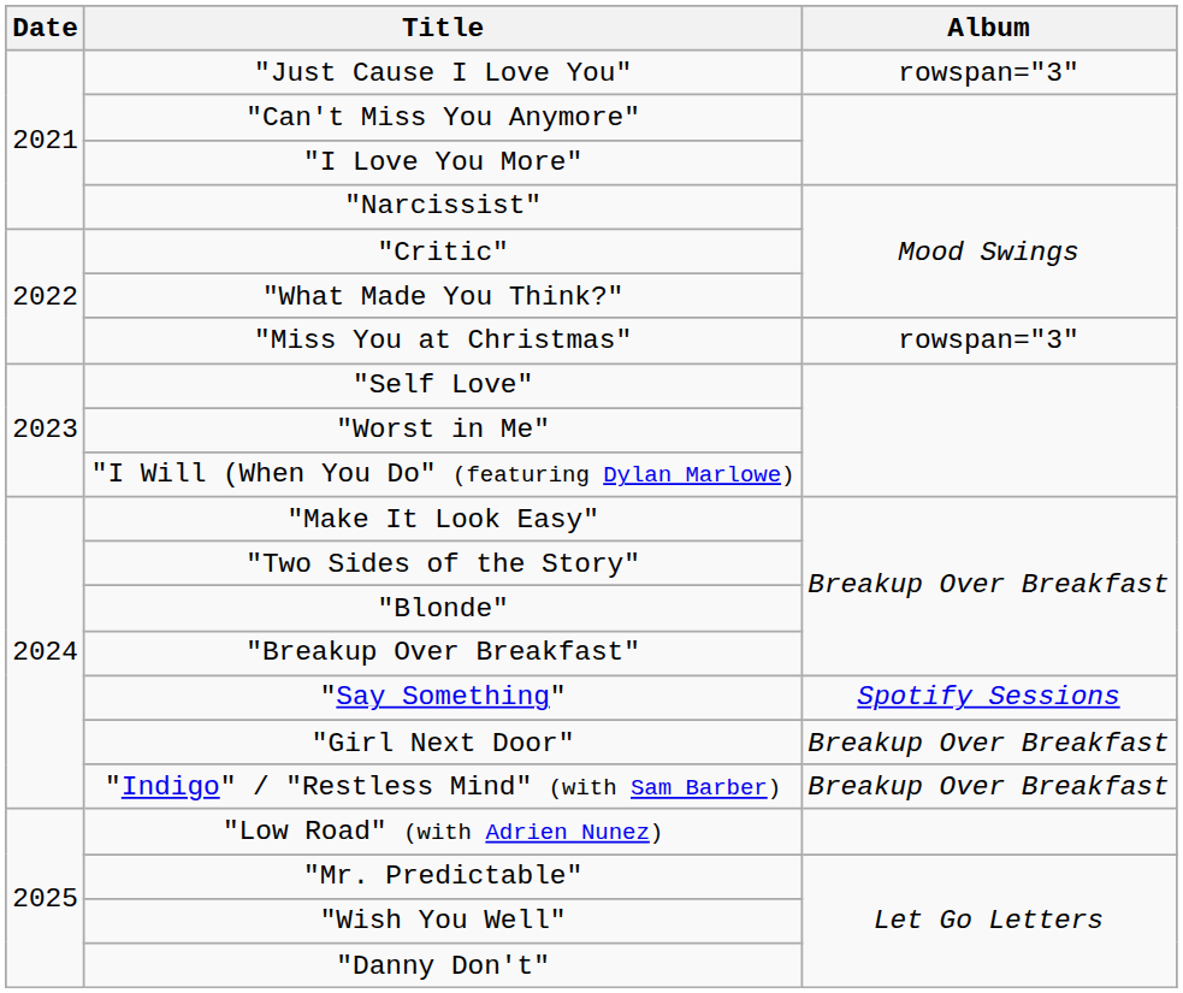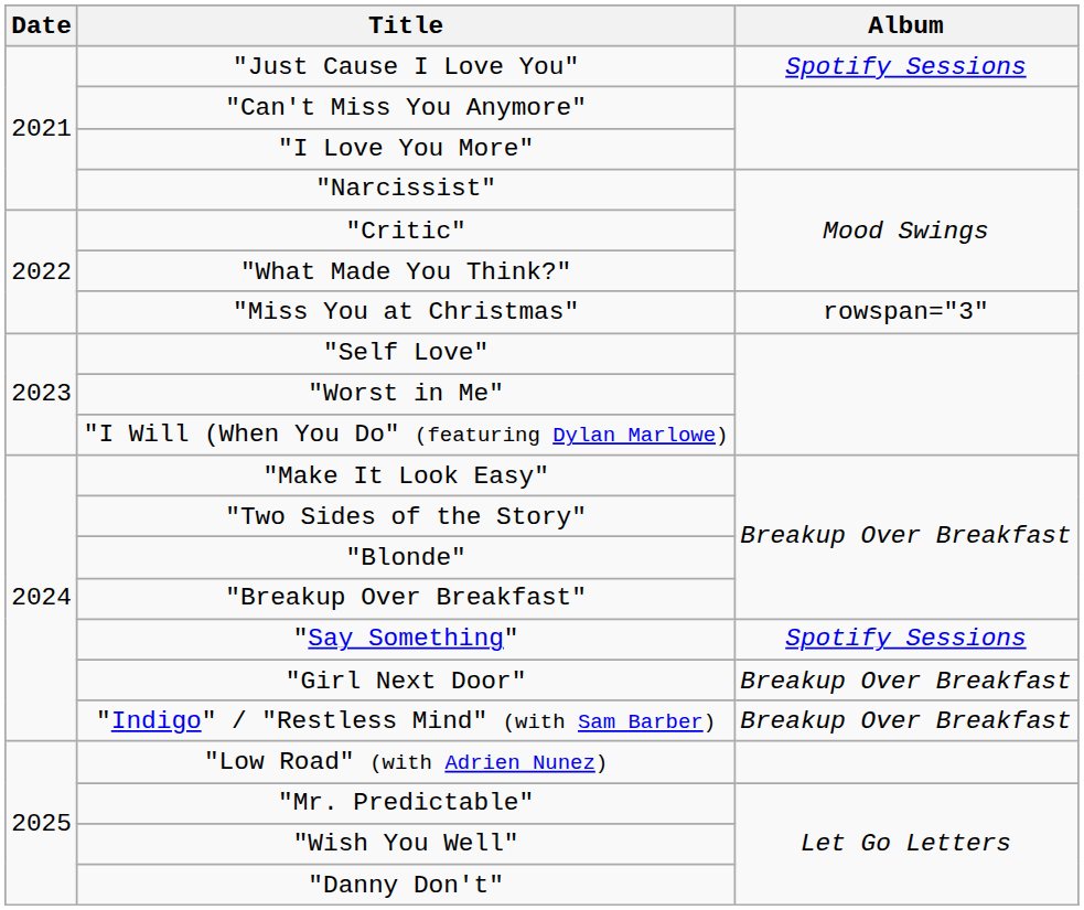"Just Cause I Love You" | Album: rowspan="3" -> Spotify Sessions
